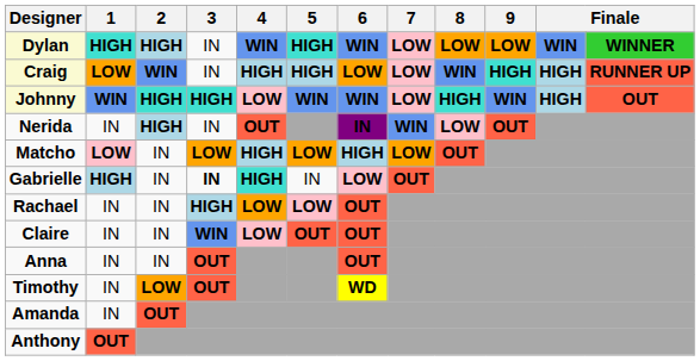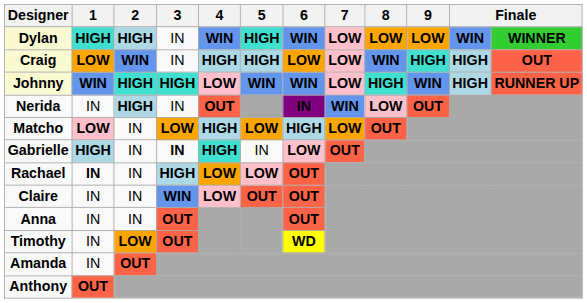Craig | column 12: RUNNER UP -> OUT
Johnny | column 12: OUT -> RUNNER UP
Rachael | 1: normal -> bold
